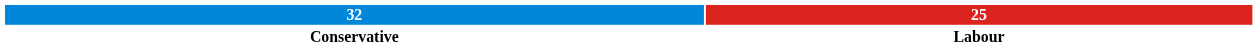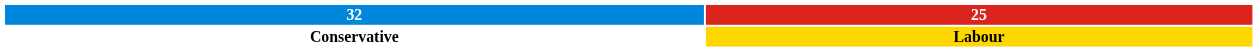Conservative | 25: no background -> gold background
